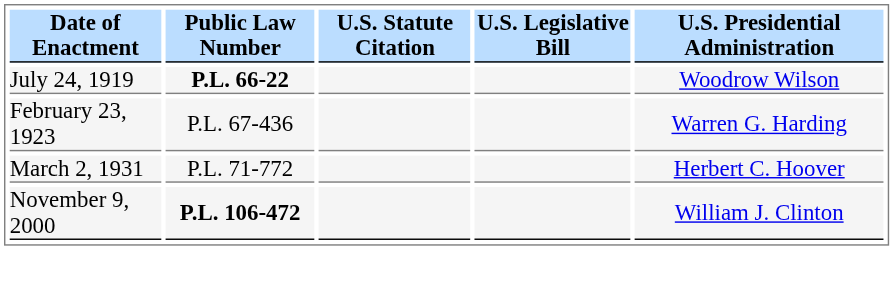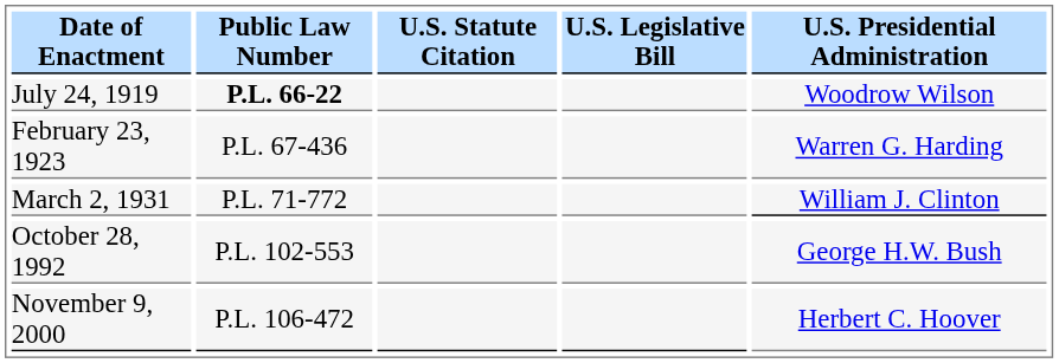March 2, 1931 | U.S. Presidential Administration: Herbert C. Hoover -> William J. Clinton
+ row: October 28, 1992 | P.L. 102-553 | George H.W. Bush
November 9, 2000 | Public Law Number: bold -> normal
November 9, 2000 | U.S. Presidential Administration: William J. Clinton -> Herbert C. Hoover
